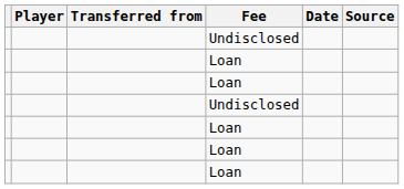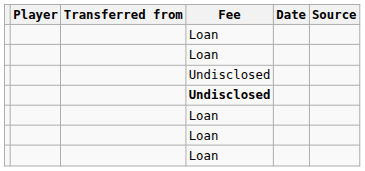row 2 | Fee: Undisclosed -> Loan
row 4 | Fee: Loan -> Undisclosed
row 5 | Fee: normal -> bold
